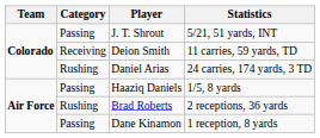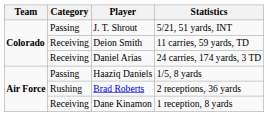Daniel Arias | Category: Rushing -> Receiving
Dane Kinamon | Category: Passing -> Receiving
